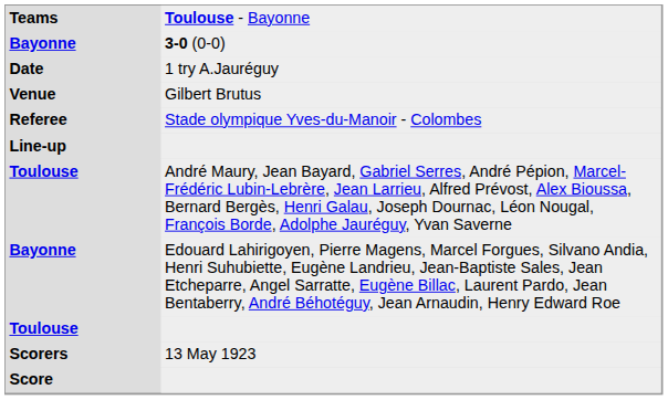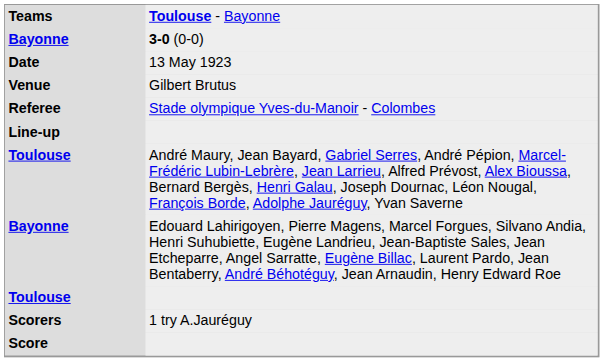row 3 | column 2: 1 try A.Jauréguy -> 13 May 1923
row 10 | column 2: 13 May 1923 -> 1 try A.Jauréguy
